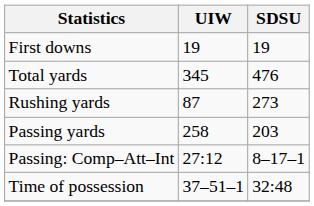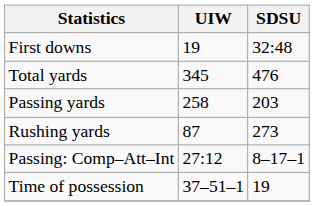First downs | SDSU: 19 -> 32:48
rows swapped: Rushing yards <-> Passing yards
Time of possession | SDSU: 32:48 -> 19
